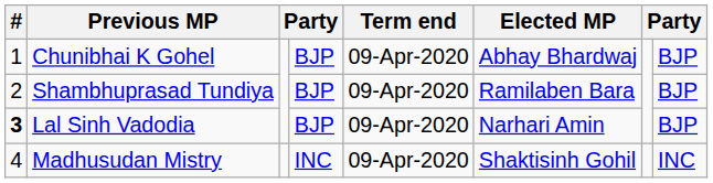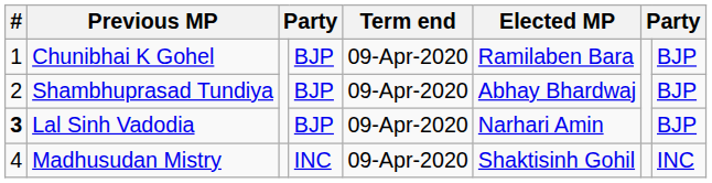Chunibhai K Gohel | Elected MP: Abhay Bhardwaj -> Ramilaben Bara
Shambhuprasad Tundiya | Elected MP: Ramilaben Bara -> Abhay Bhardwaj
